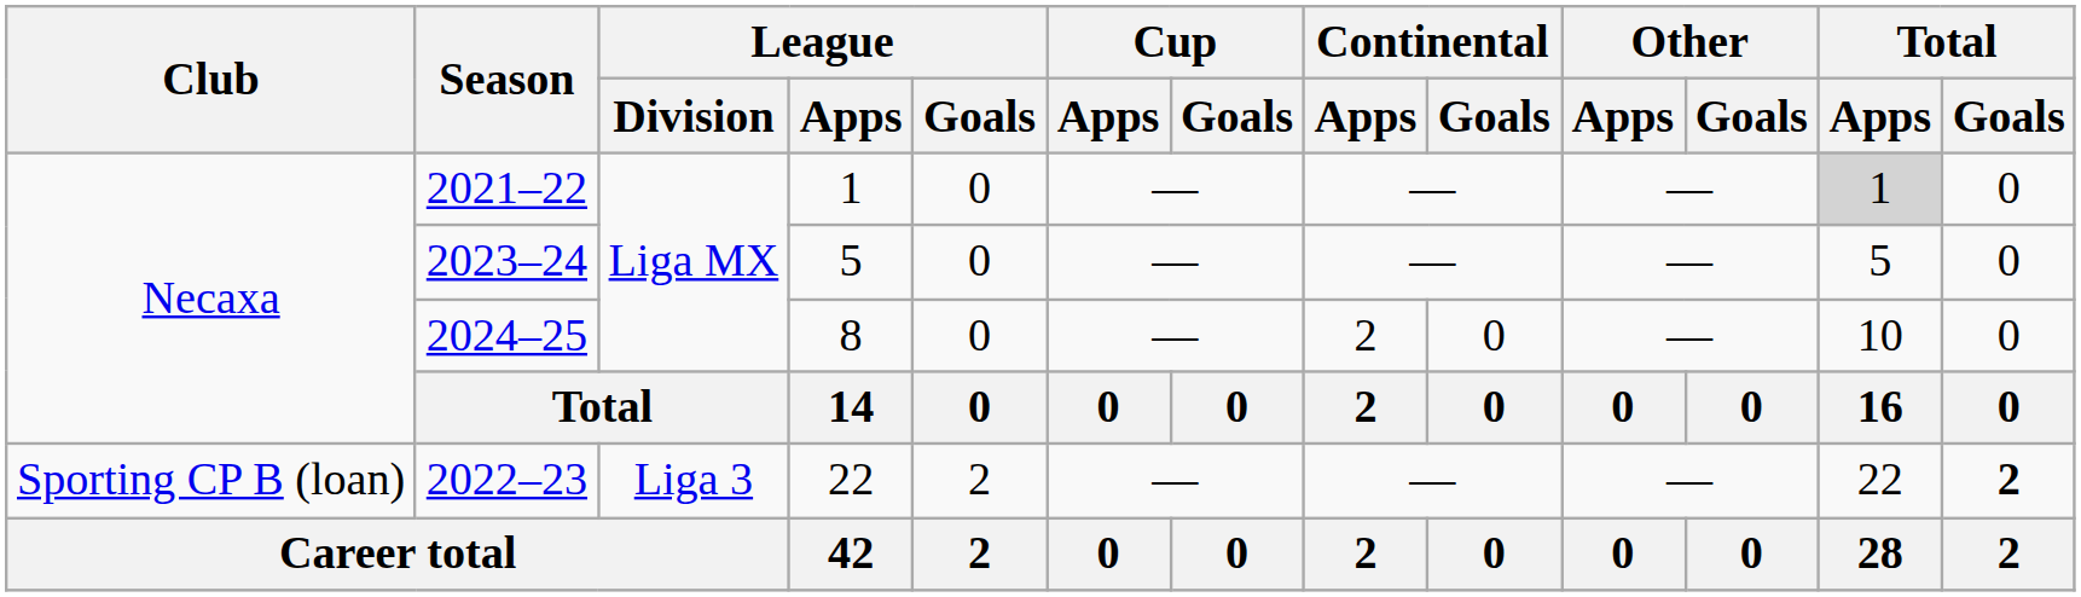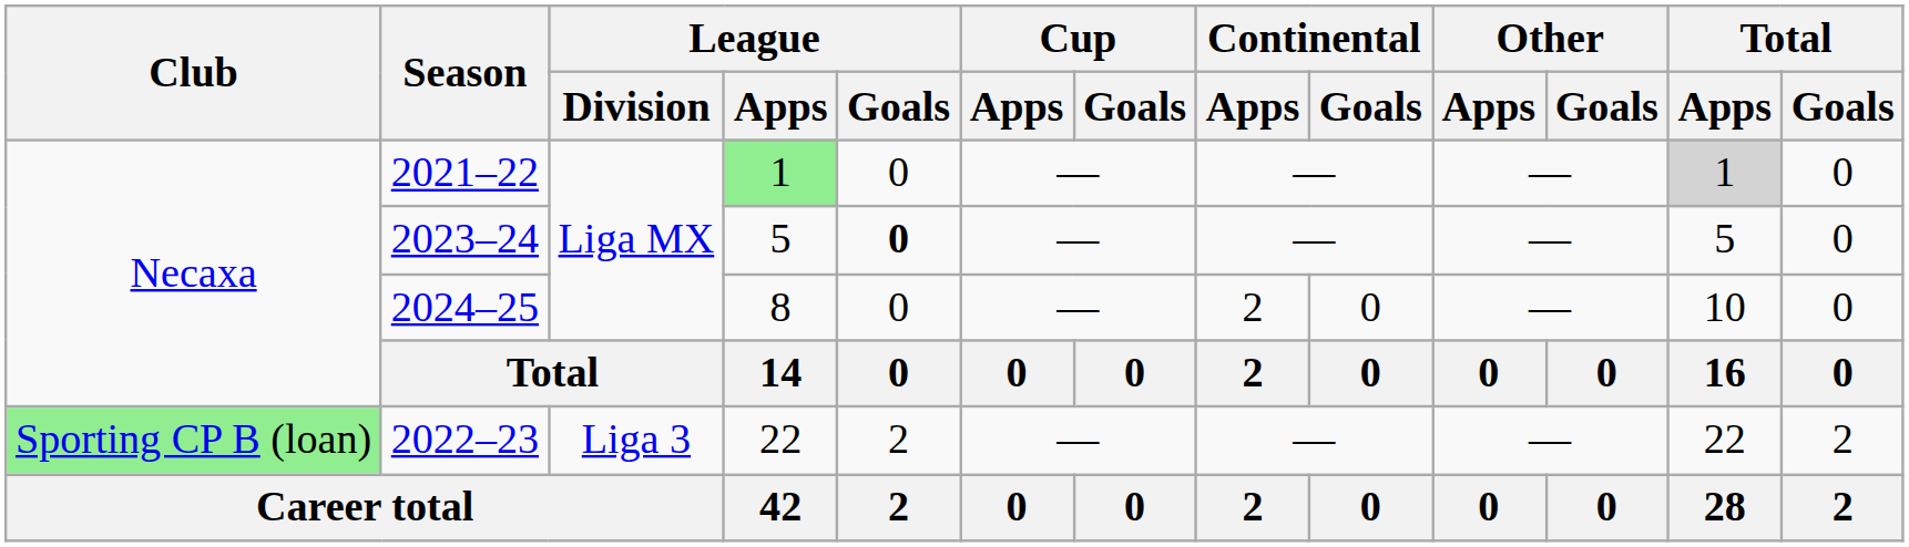2021–22 | League / Apps: no background -> lightgreen background
2023–24 | League / Goals: normal -> bold
2022–23 | Club: no background -> lightgreen background
2022–23 | Total / Goals: bold -> normal
